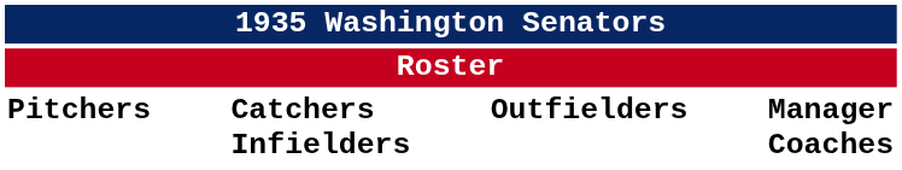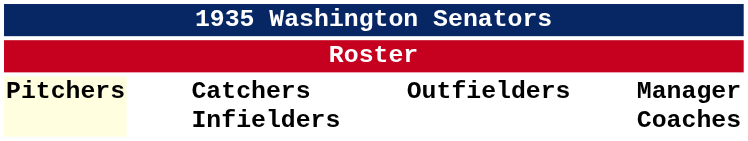Pitchers | column 1: no background -> lightyellow background
